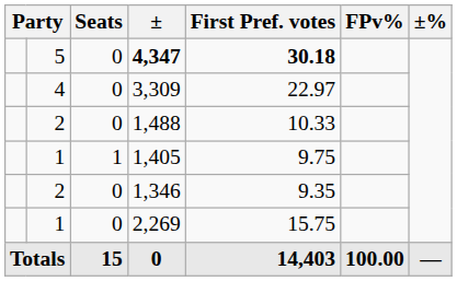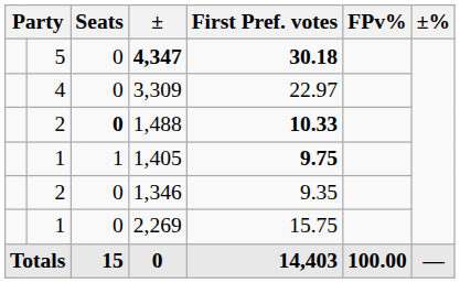1,488 | Seats: normal -> bold
1,488 | First Pref. votes: normal -> bold
1,405 | First Pref. votes: normal -> bold
